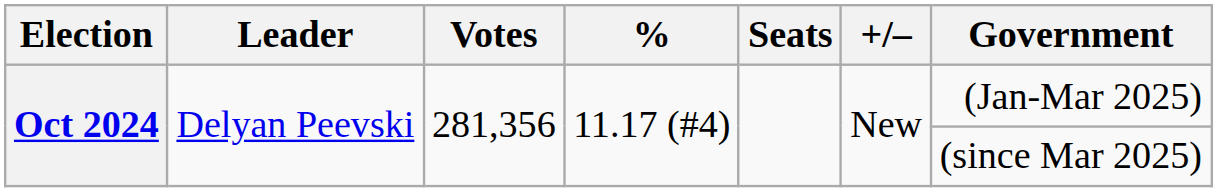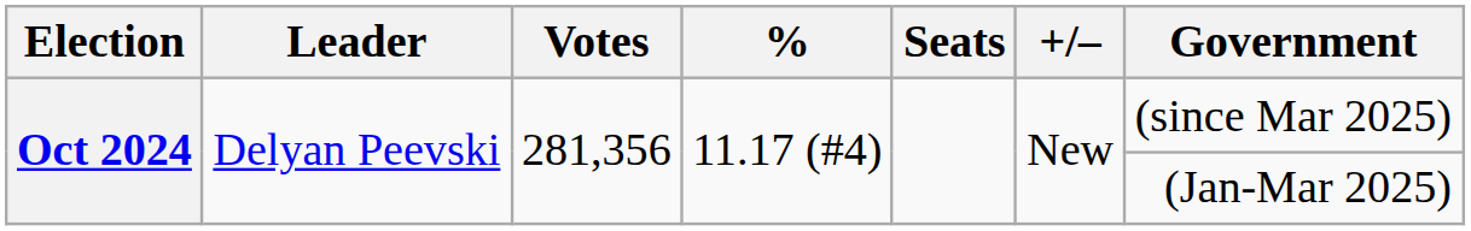row 2 | Government: (Jan-Mar 2025) -> (since Mar 2025)
row 3 | Government: (since Mar 2025) -> (Jan-Mar 2025)
